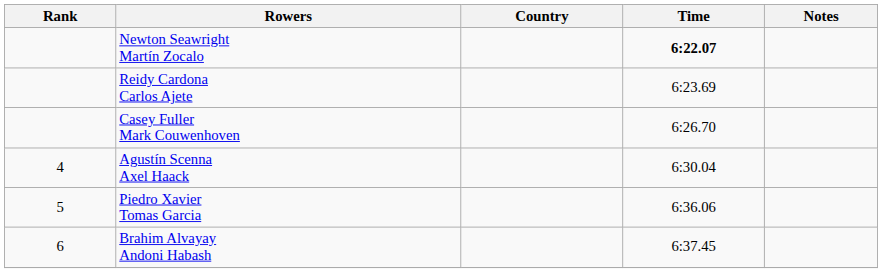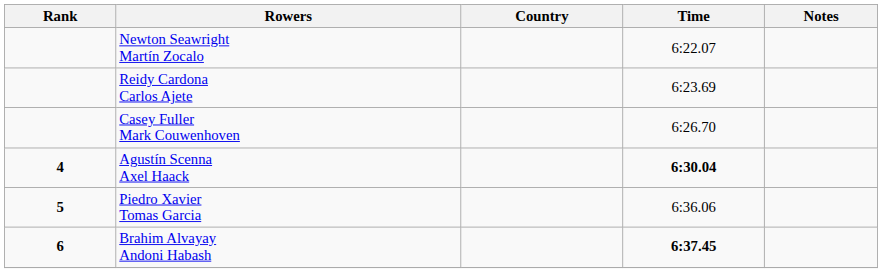Newton Seawright Martín Zocalo | Time: bold -> normal
Agustín Scenna Axel Haack | Rank: normal -> bold
Agustín Scenna Axel Haack | Time: normal -> bold
Piedro Xavier Tomas Garcia | Rank: normal -> bold
Brahim Alvayay Andoni Habash | Rank: normal -> bold
Brahim Alvayay Andoni Habash | Time: normal -> bold
